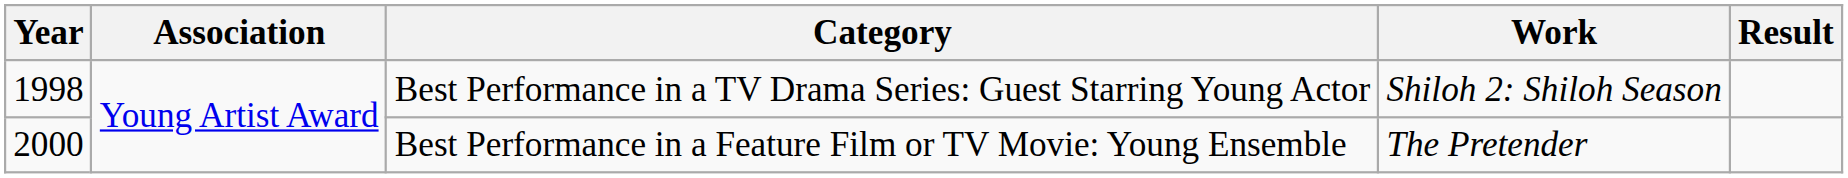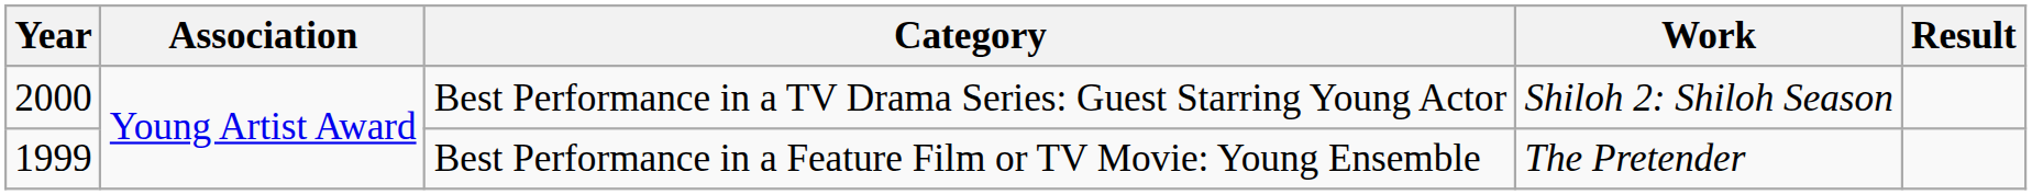row 2 | Year: 1998 -> 2000
row 3 | Year: 2000 -> 1999
